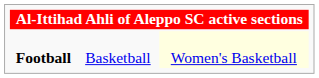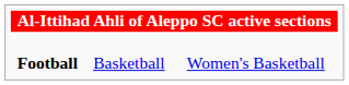Football | column 3: lightyellow background -> no background
